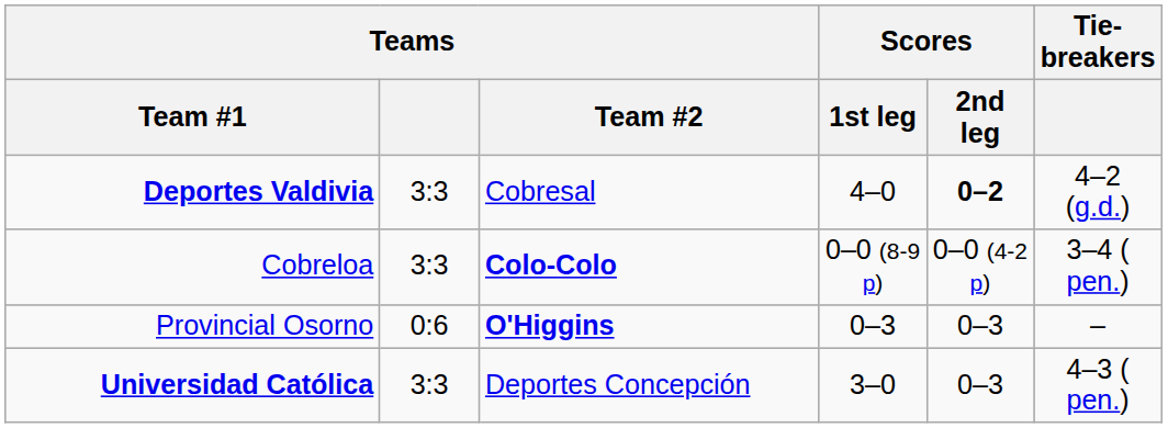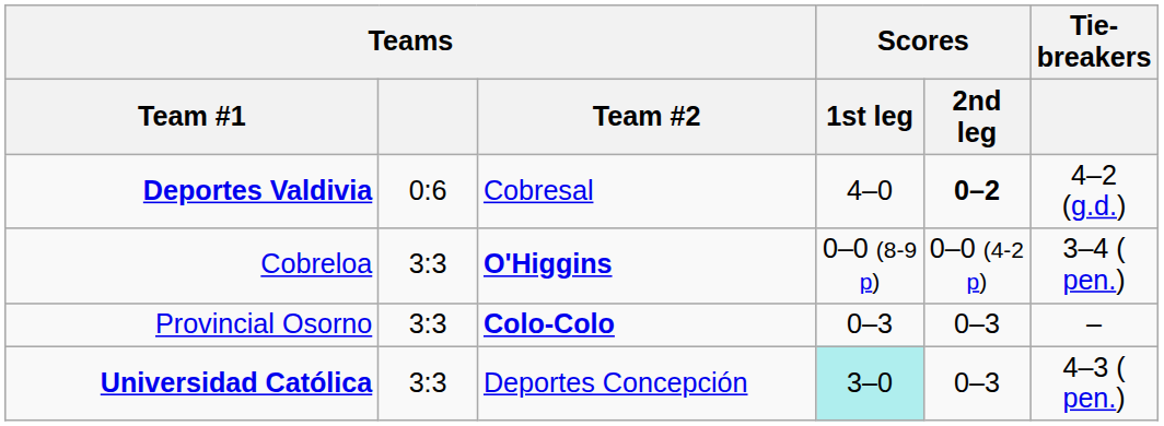Deportes Valdivia | Teams: 3:3 -> 0:6
Cobreloa | Teams / Team #2: Colo-Colo -> O'Higgins
Provincial Osorno | Teams: 0:6 -> 3:3
Provincial Osorno | Teams / Team #2: O'Higgins -> Colo-Colo
Universidad Católica | Scores / 1st leg: no background -> paleturquoise background
